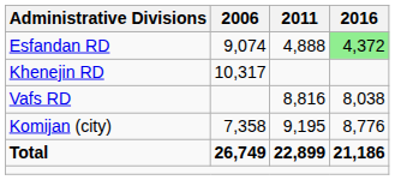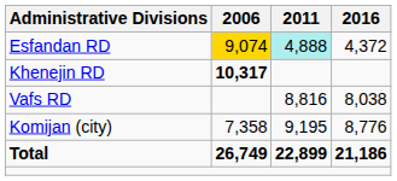Esfandan RD | 2006: no background -> gold background
Esfandan RD | 2011: no background -> paleturquoise background
Esfandan RD | 2016: lightgreen background -> no background
Khenejin RD | 2006: normal -> bold
